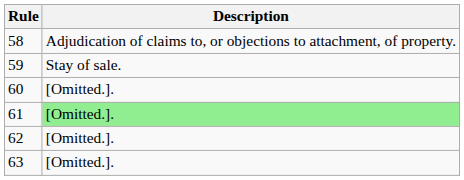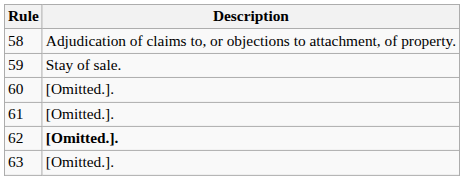61 | Description: lightgreen background -> no background
62 | Description: normal -> bold
